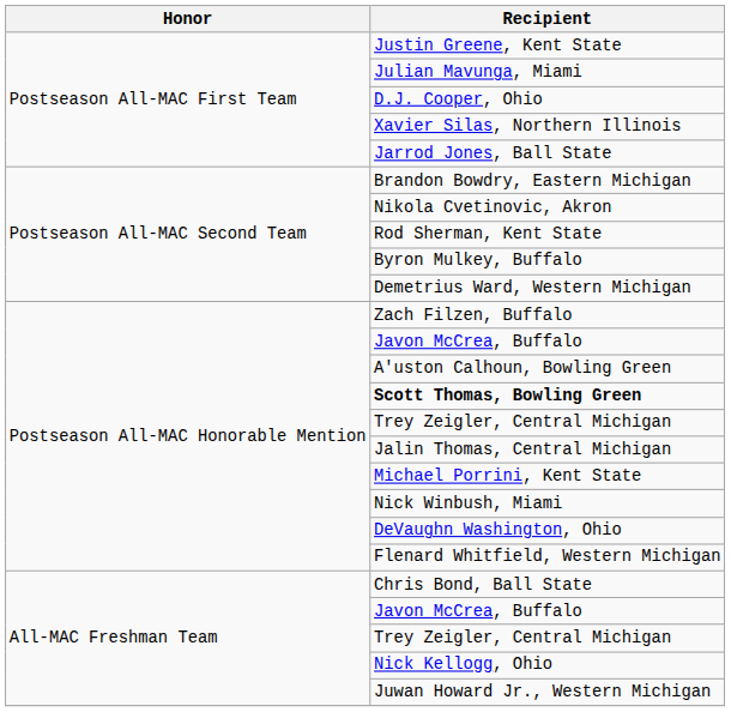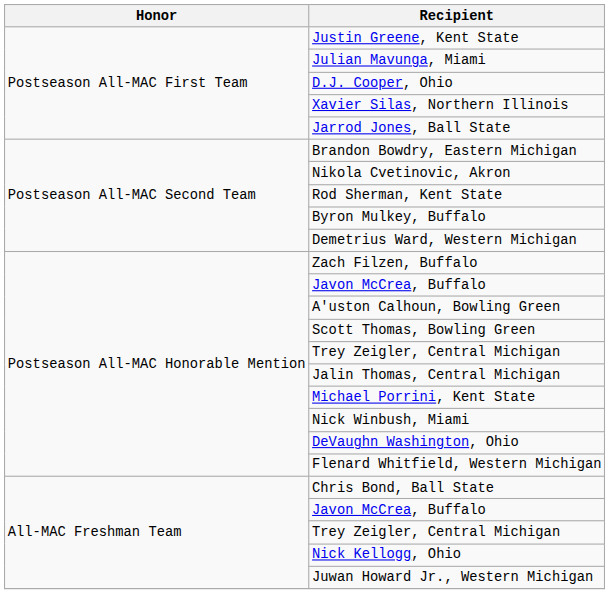row 15 | Recipient: bold -> normal
